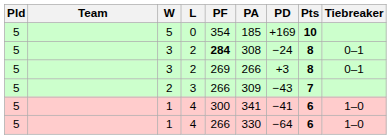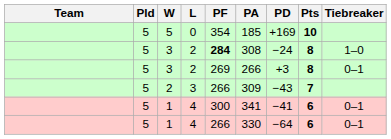columns swapped: Team <-> Pld
row 3 | Tiebreaker: 0–1 -> 1–0
row 6 | Tiebreaker: 1–0 -> 0–1
row 7 | Tiebreaker: 1–0 -> 0–1
